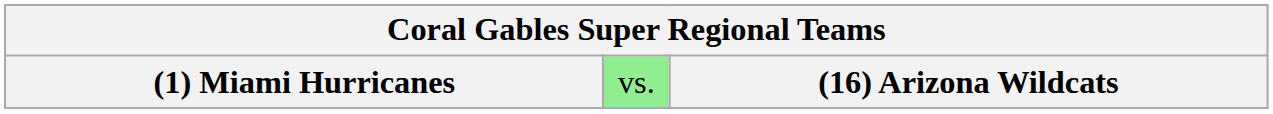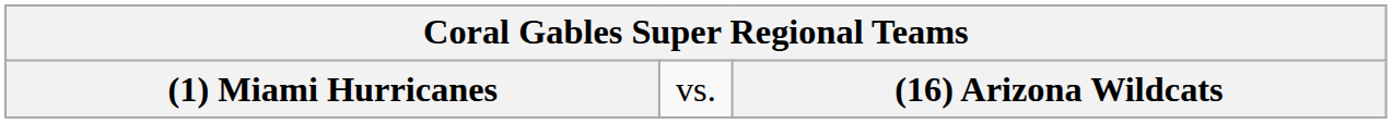(1) Miami Hurricanes | column 2: lightgreen background -> no background
